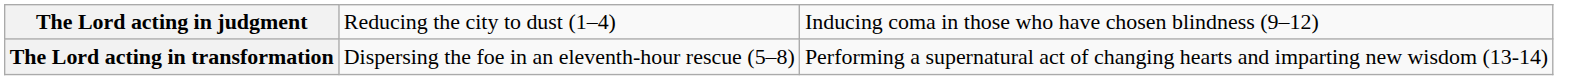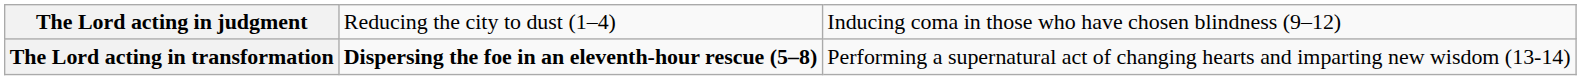The Lord acting in transformation | column 2: normal -> bold
